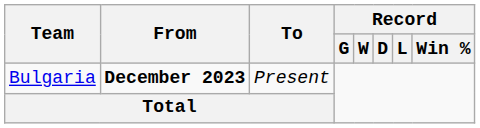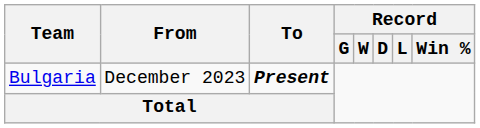Bulgaria | From: bold -> normal
Bulgaria | To: normal -> bold
